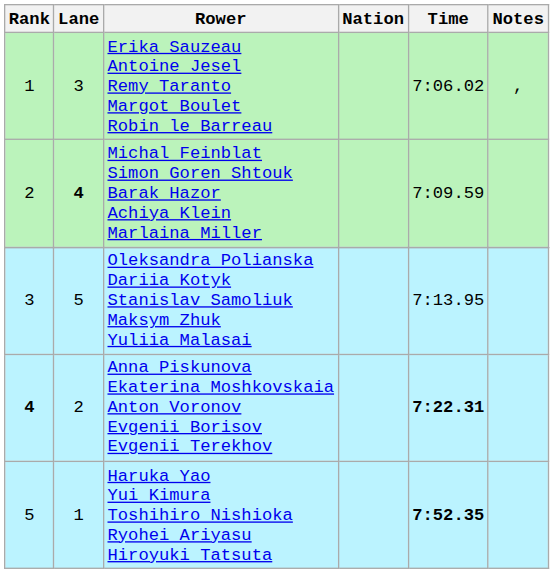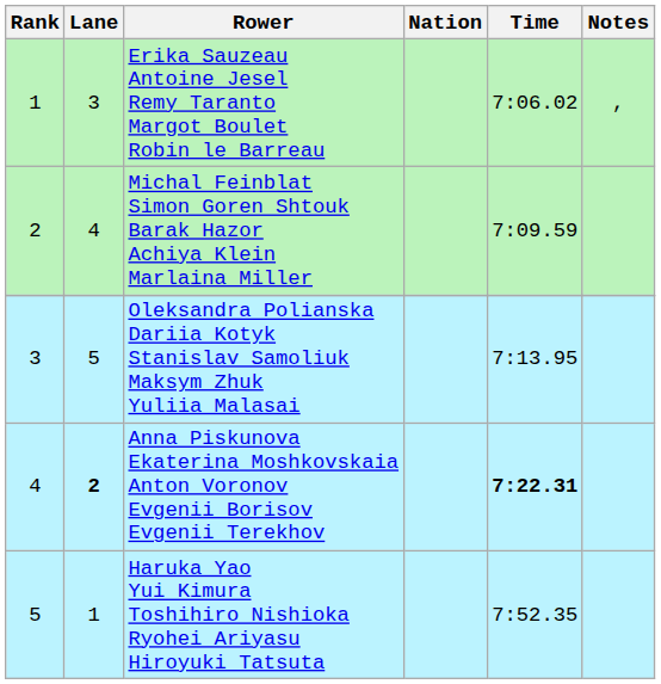row 3 | Lane: bold -> normal
row 5 | Rank: bold -> normal
row 5 | Lane: normal -> bold
row 6 | Time: bold -> normal
